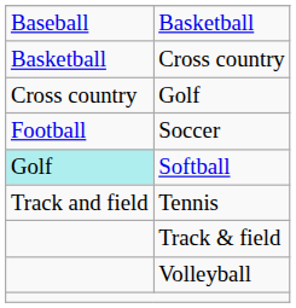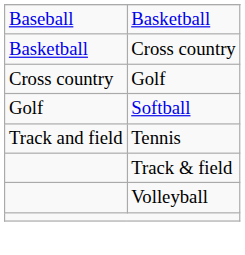- row: Football | Soccer
Softball | column 1: paleturquoise background -> no background
